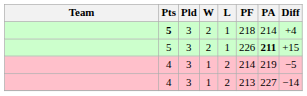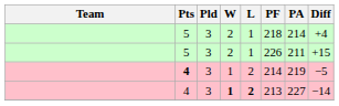row 2 | Pts: bold -> normal
row 3 | PA: bold -> normal
row 4 | Pts: normal -> bold
row 5 | W: normal -> bold
row 5 | L: normal -> bold
